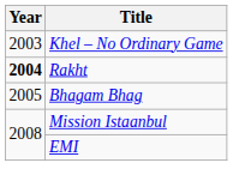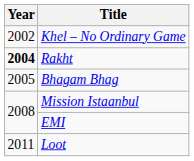Khel – No Ordinary Game | Year: 2003 -> 2002
+ row: 2011 | Loot
